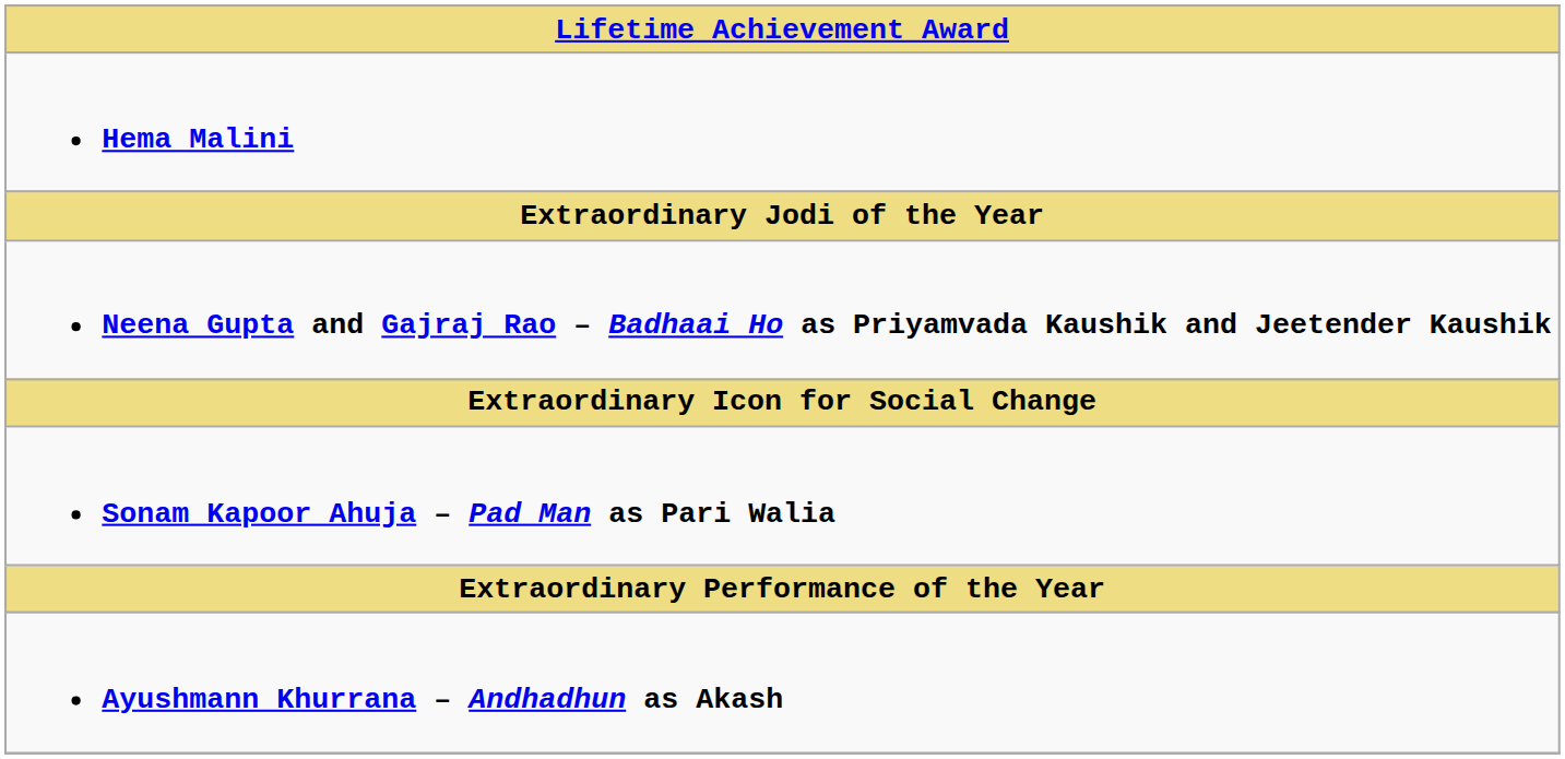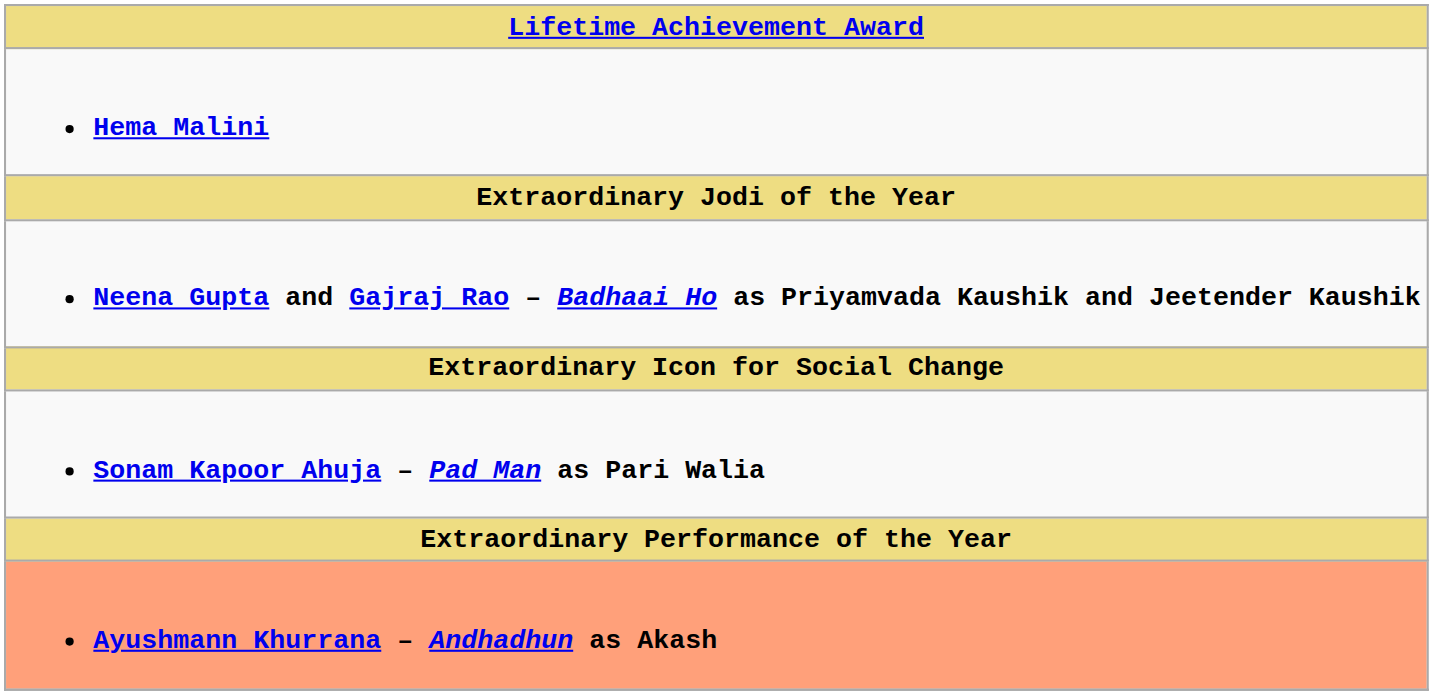row 8 | column 1: no background -> lightsalmon background
